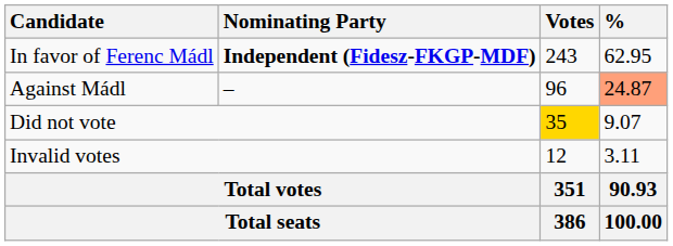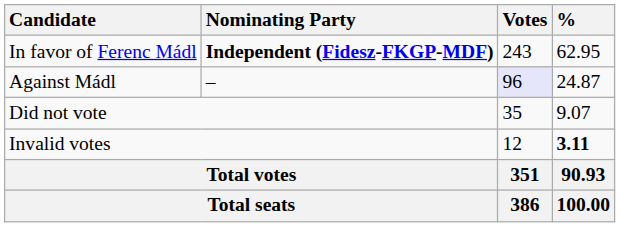Against Mádl | Votes: no background -> lavender background
Against Mádl | %: lightsalmon background -> no background
Did not vote | Votes: gold background -> no background
Invalid votes | %: normal -> bold
